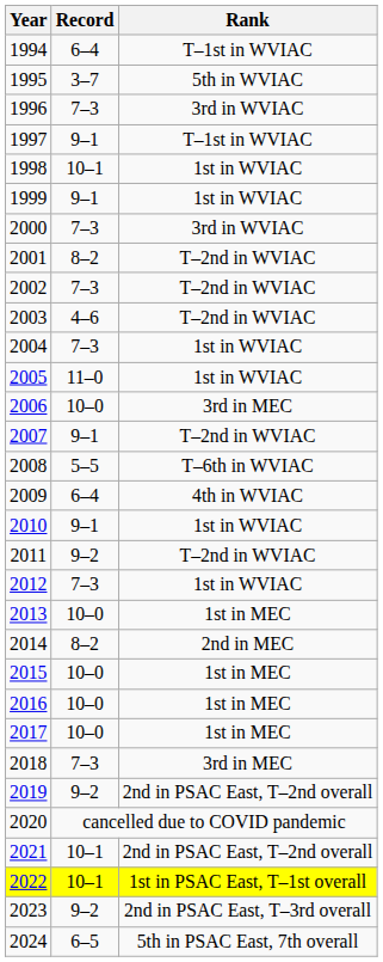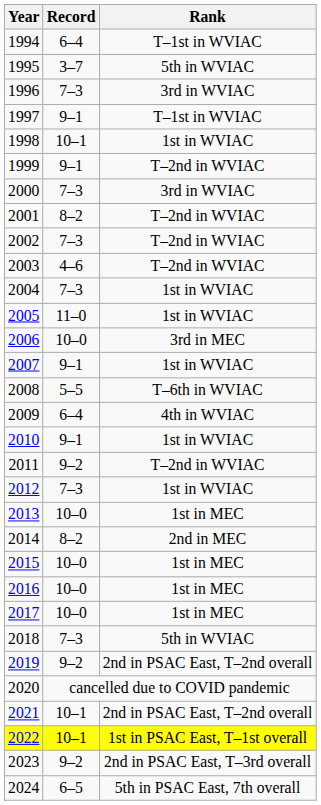1999 | Rank: 1st in WVIAC -> T–2nd in WVIAC
2007 | Rank: T–2nd in WVIAC -> 1st in WVIAC
2018 | Rank: 3rd in MEC -> 5th in WVIAC
